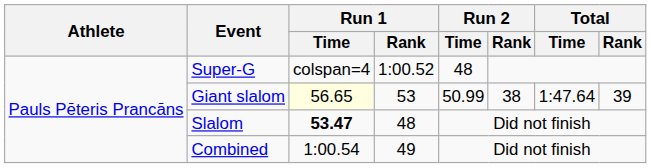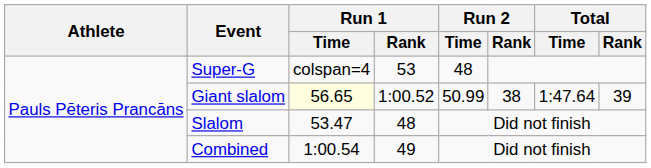Super-G | Run 1 / Rank: 1:00.52 -> 53
Giant slalom | Run 1 / Rank: 53 -> 1:00.52
Slalom | Run 1 / Time: bold -> normal
